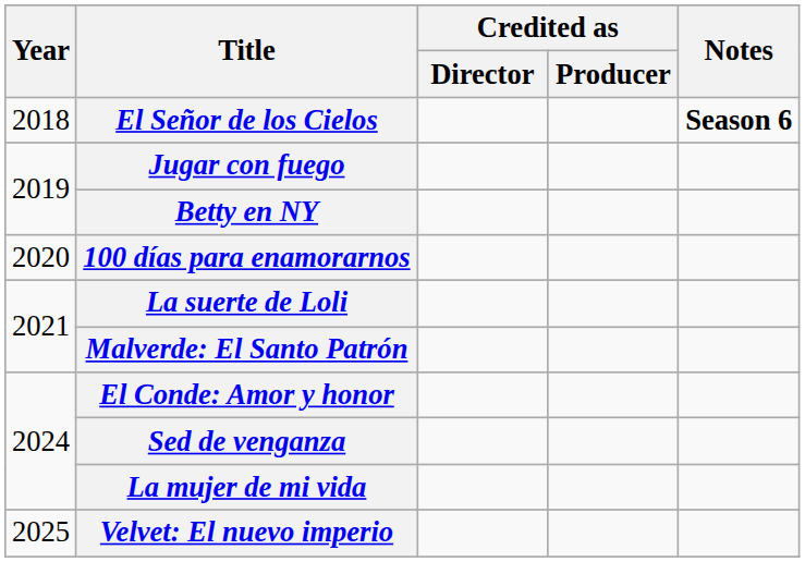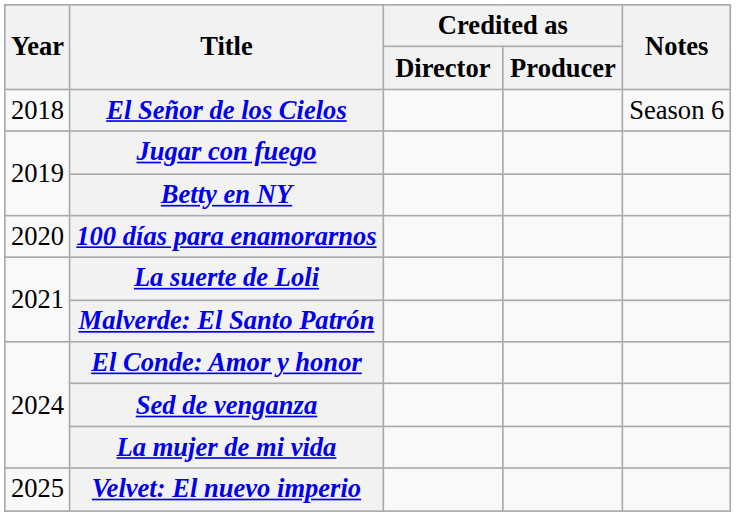El Señor de los Cielos | Notes: bold -> normal
